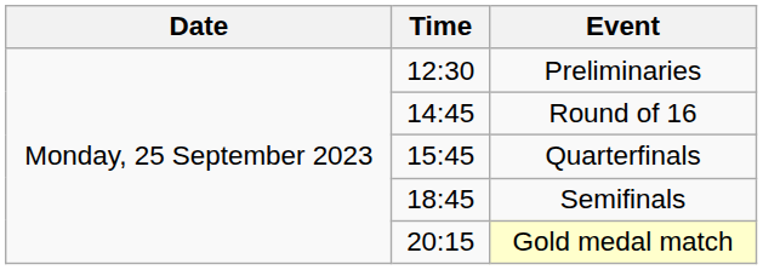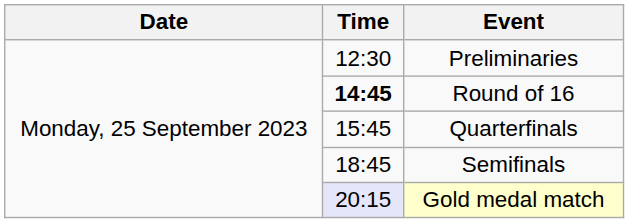Round of 16 | Time: normal -> bold
Gold medal match | Time: no background -> lavender background
